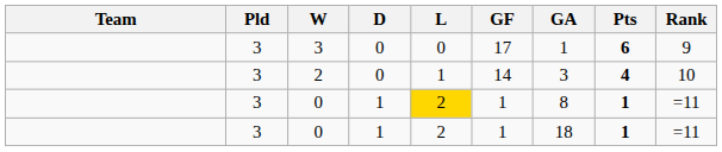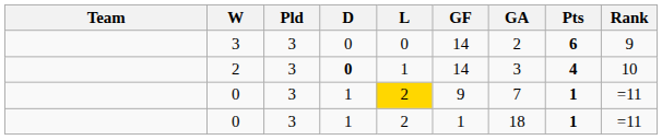columns swapped: Pld <-> W
row 2 | GF: 17 -> 14
row 2 | GA: 1 -> 2
row 3 | D: normal -> bold
row 4 | GF: 1 -> 9
row 4 | GA: 8 -> 7
